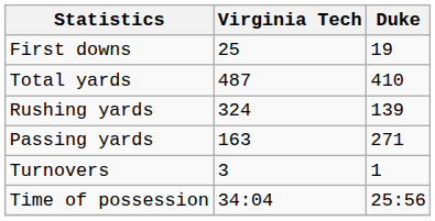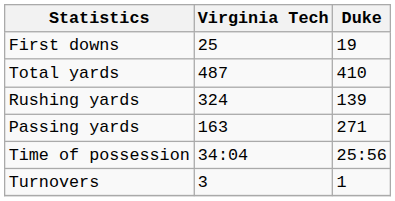rows swapped: Turnovers <-> Time of possession
